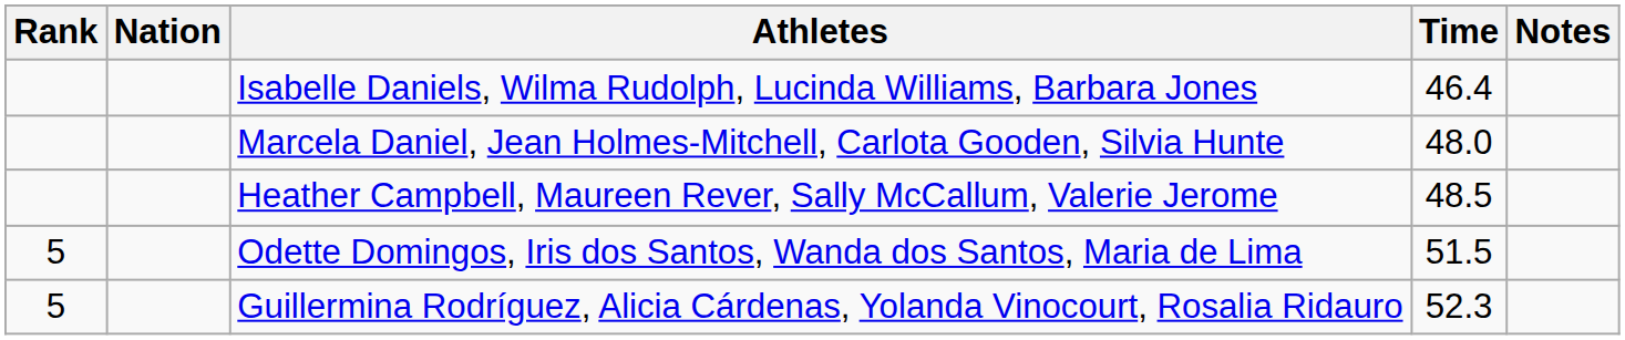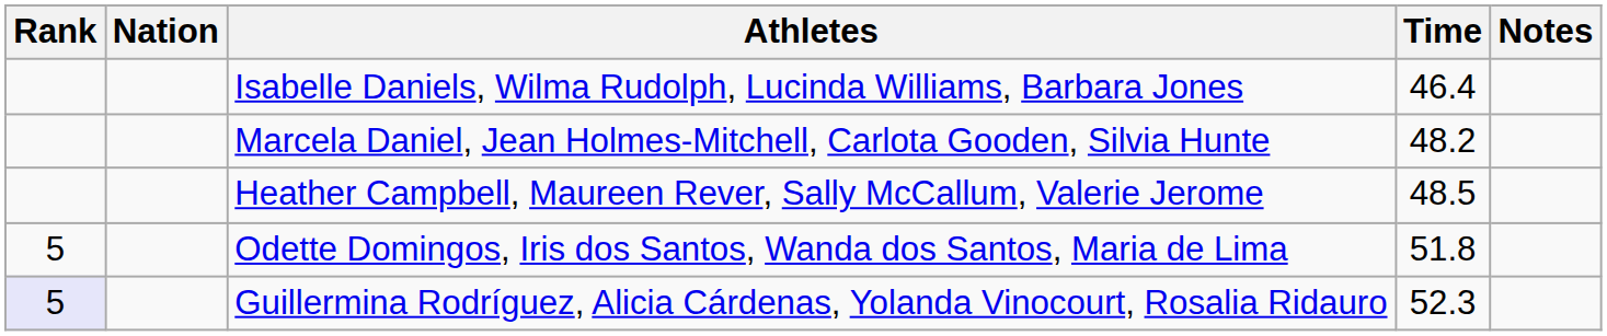row 3 | Time: 48.0 -> 48.2
row 5 | Time: 51.5 -> 51.8
row 6 | Rank: no background -> lavender background
